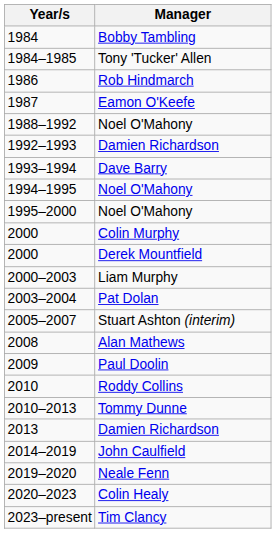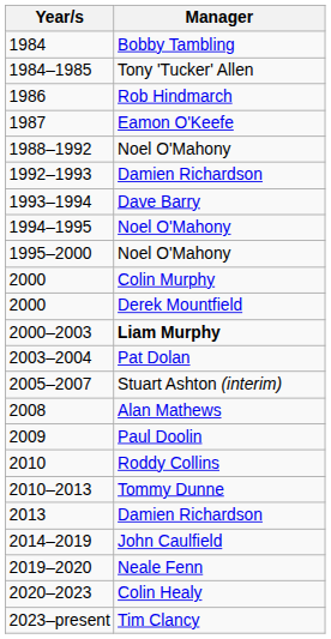row 13 | Manager: normal -> bold
